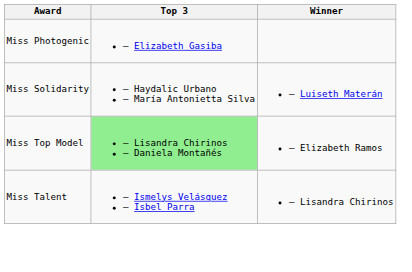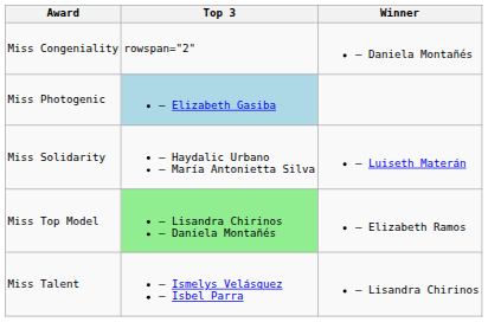+ row: Miss Congeniality | rowspan="2" | – Daniela Montañés
Miss Photogenic | Top 3: no background -> lightblue background
